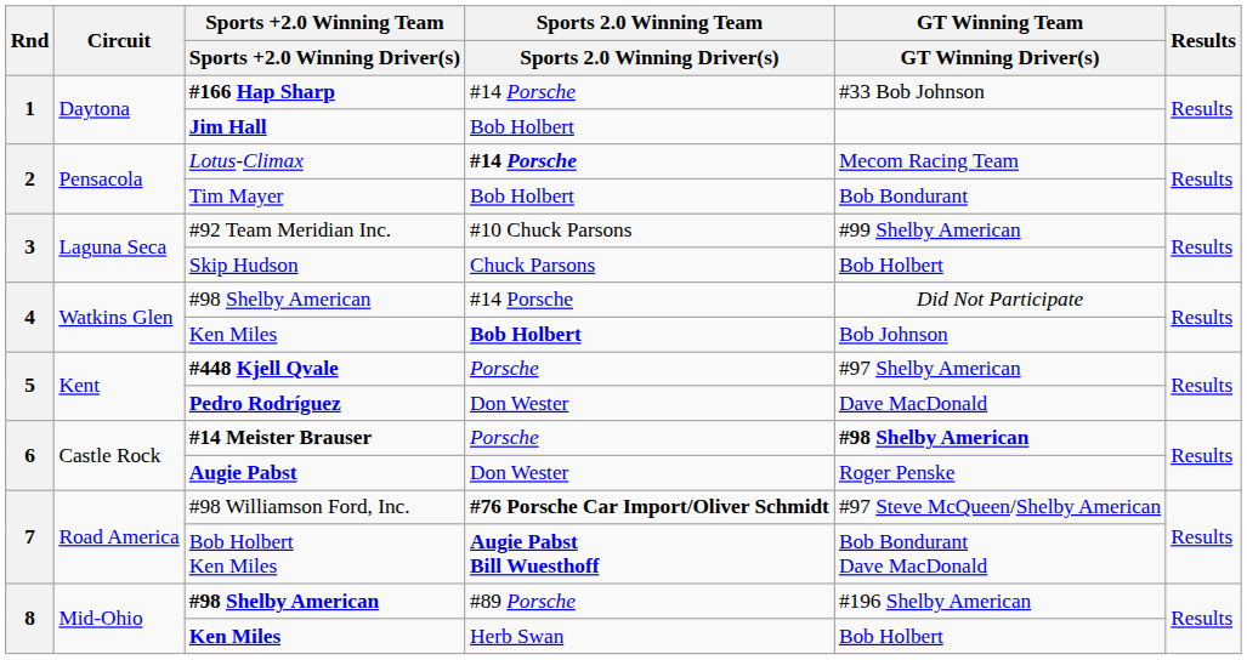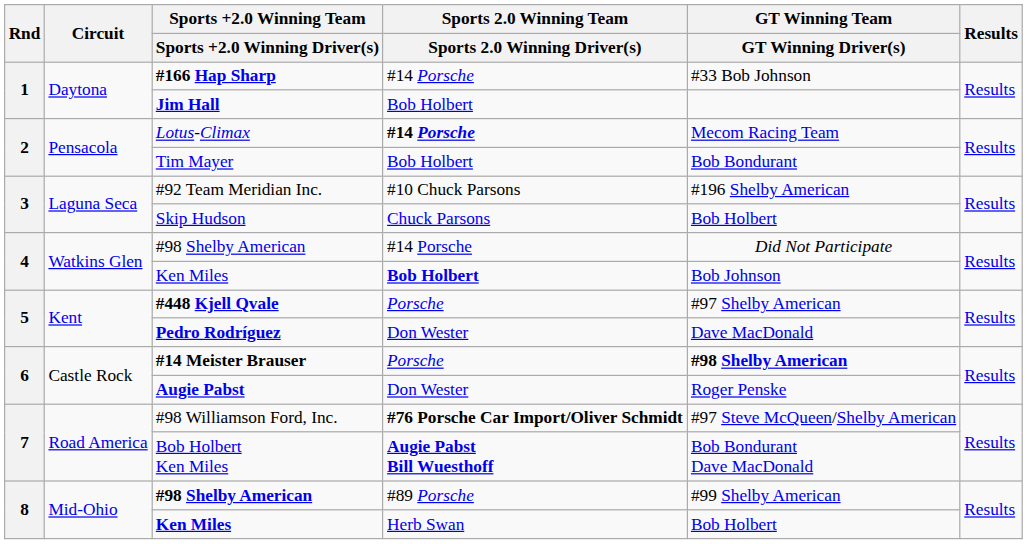#92 Team Meridian Inc. | GT Winning Team / GT Winning Driver(s): #99 Shelby American -> #196 Shelby American
#98 Shelby American / #89 Porsche | GT Winning Team / GT Winning Driver(s): #196 Shelby American -> #99 Shelby American
